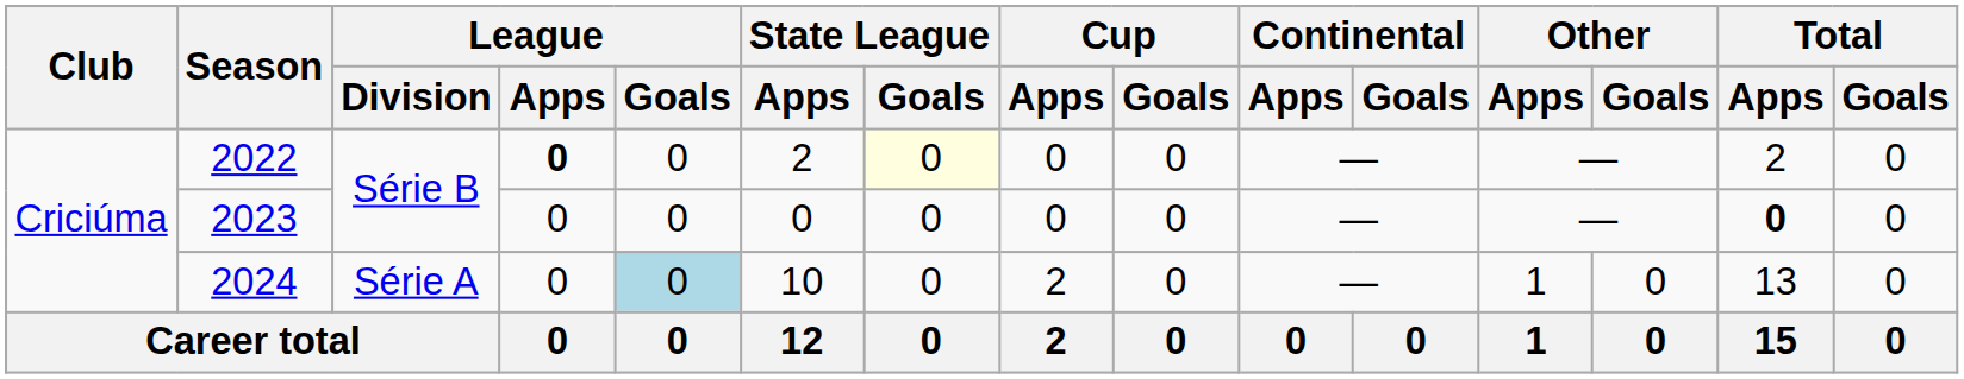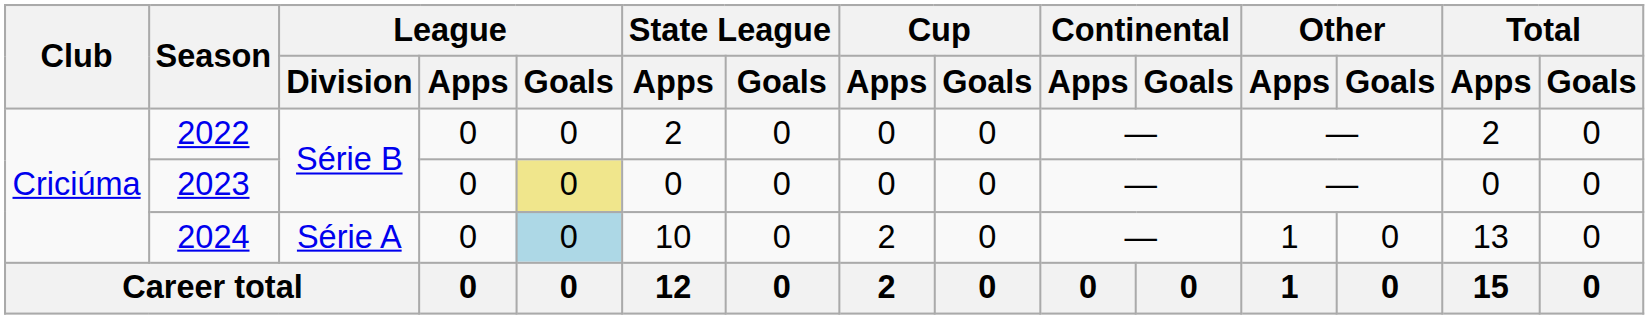2022 | League / Apps: bold -> normal
2022 | State League / Goals: lightyellow background -> no background
2023 | League / Goals: no background -> khaki background
2023 | Total / Apps: bold -> normal
